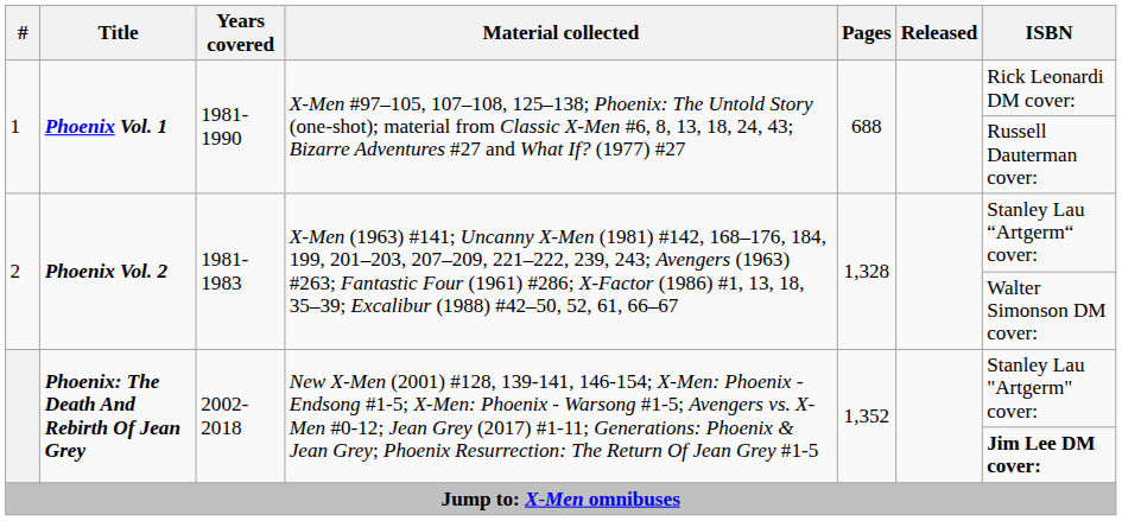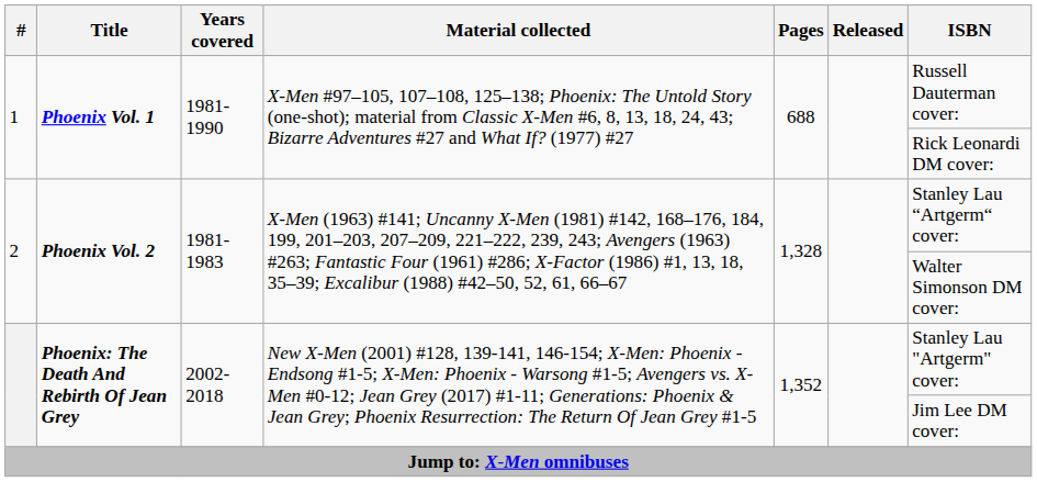row 2 | ISBN: Rick Leonardi DM cover: -> Russell Dauterman cover:
row 3 | ISBN: Russell Dauterman cover: -> Rick Leonardi DM cover:
row 7 | ISBN: bold -> normal
